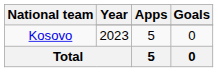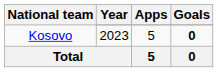2023 | Goals: normal -> bold
